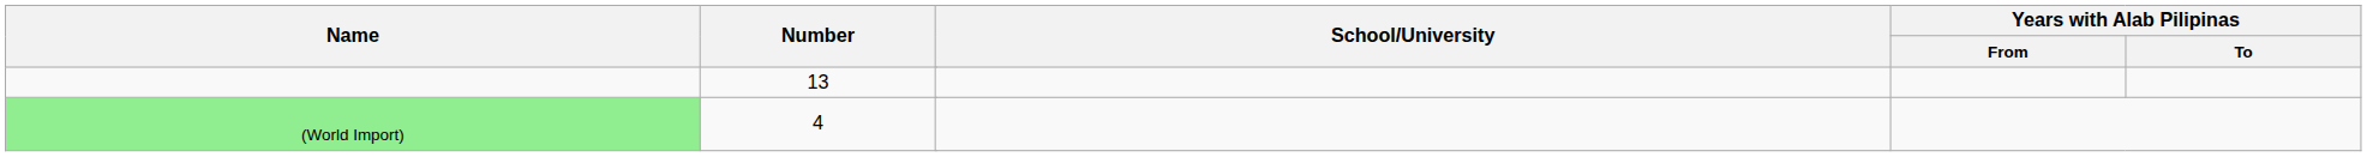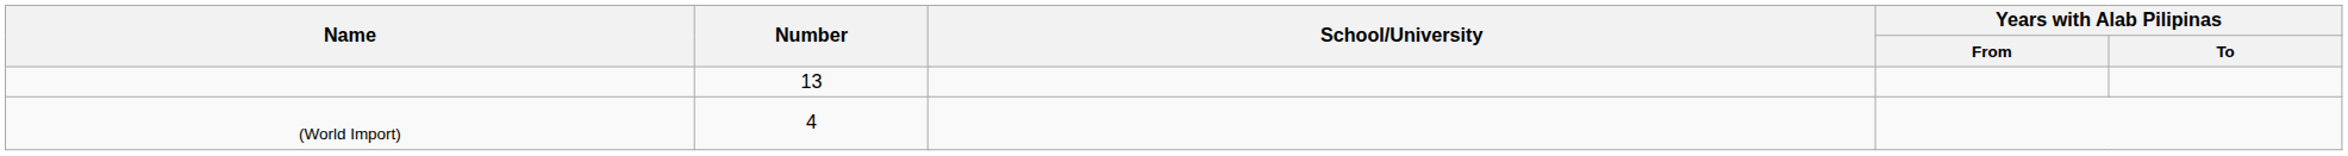(World Import) | Name: lightgreen background -> no background
